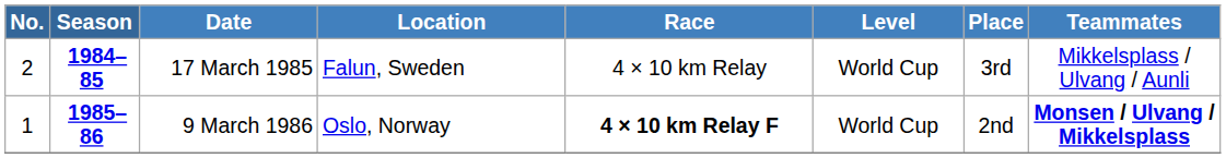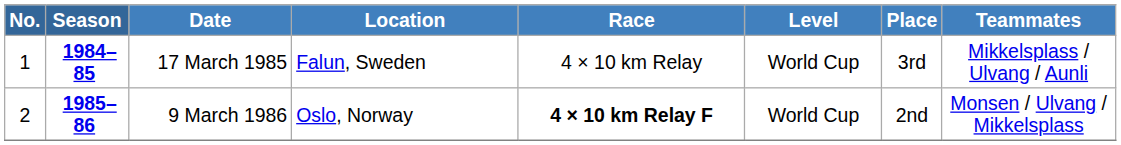17 March 1985 | No.: 2 -> 1
9 March 1986 | No.: 1 -> 2
9 March 1986 | Teammates: bold -> normal
